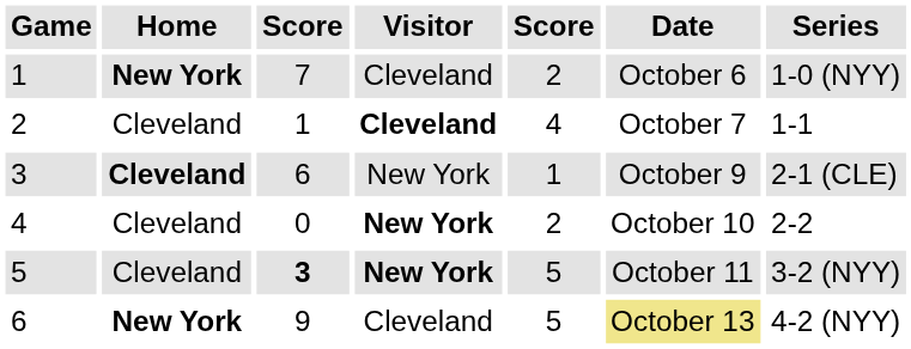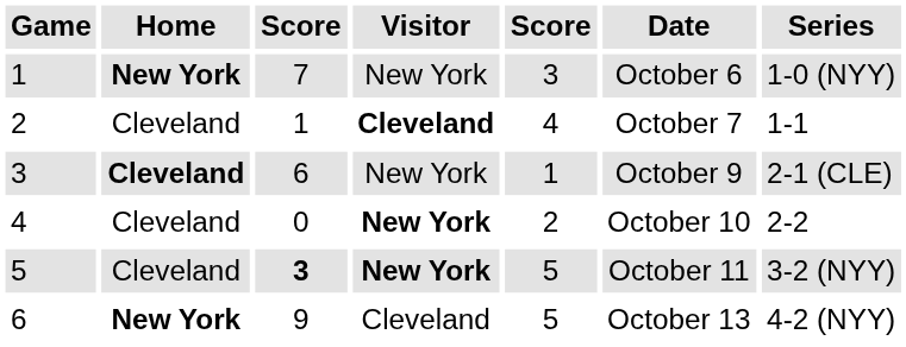row 2 | Visitor: Cleveland -> New York
row 2 | column 5: 2 -> 3
row 7 | Date: khaki background -> no background
